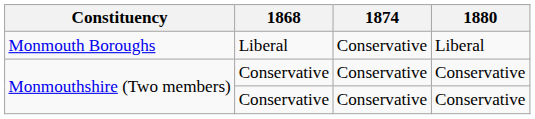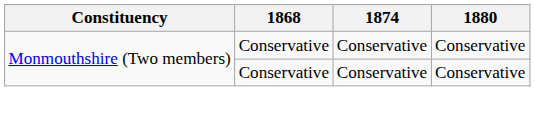- row: Monmouth Boroughs | Liberal | Conservative | Liberal
